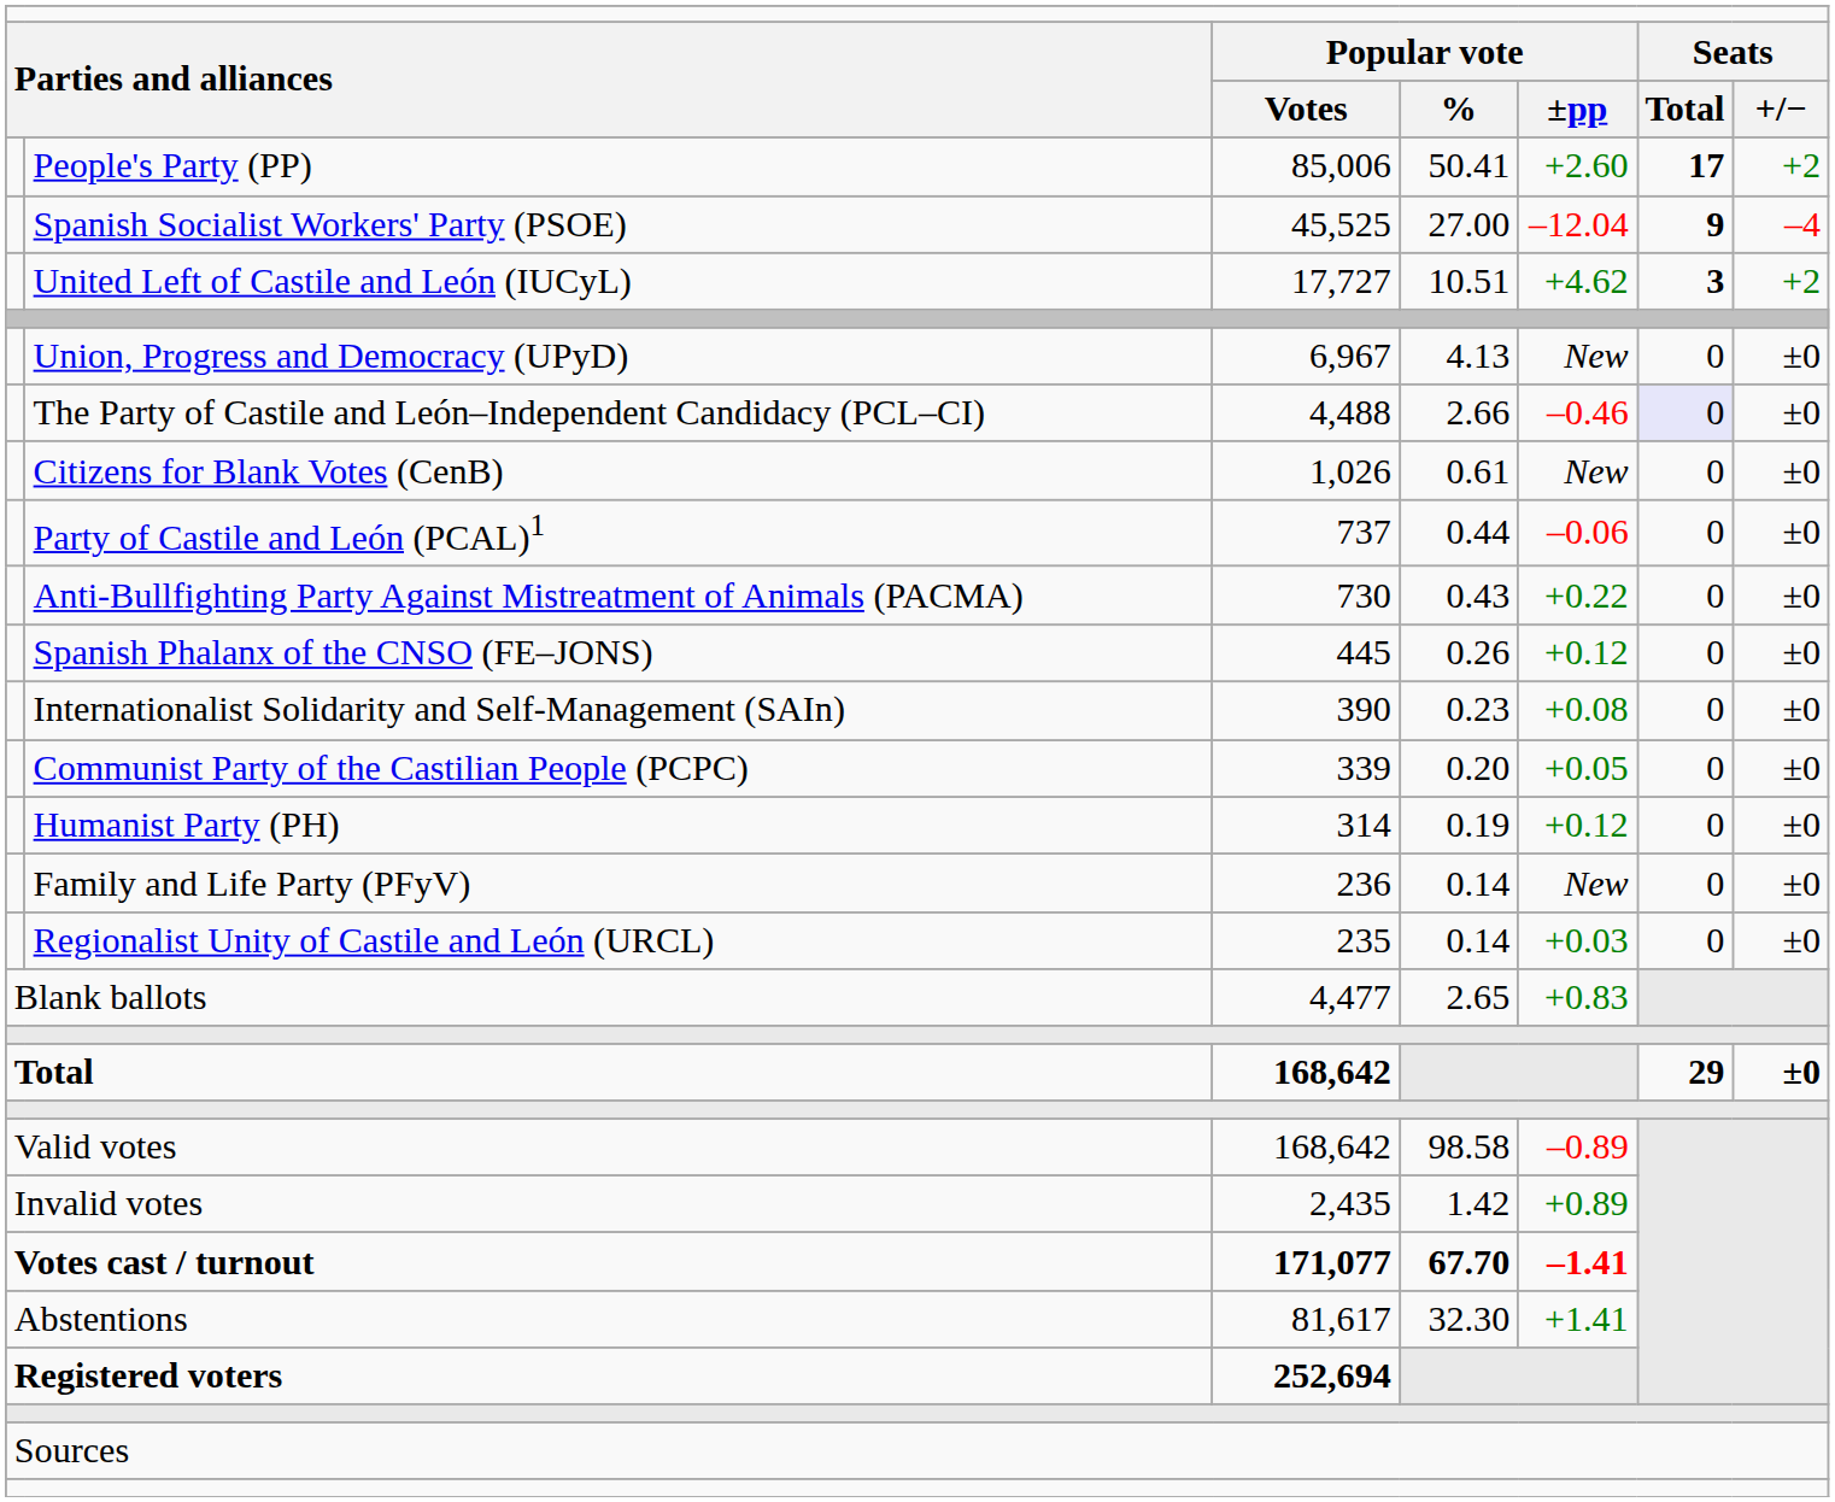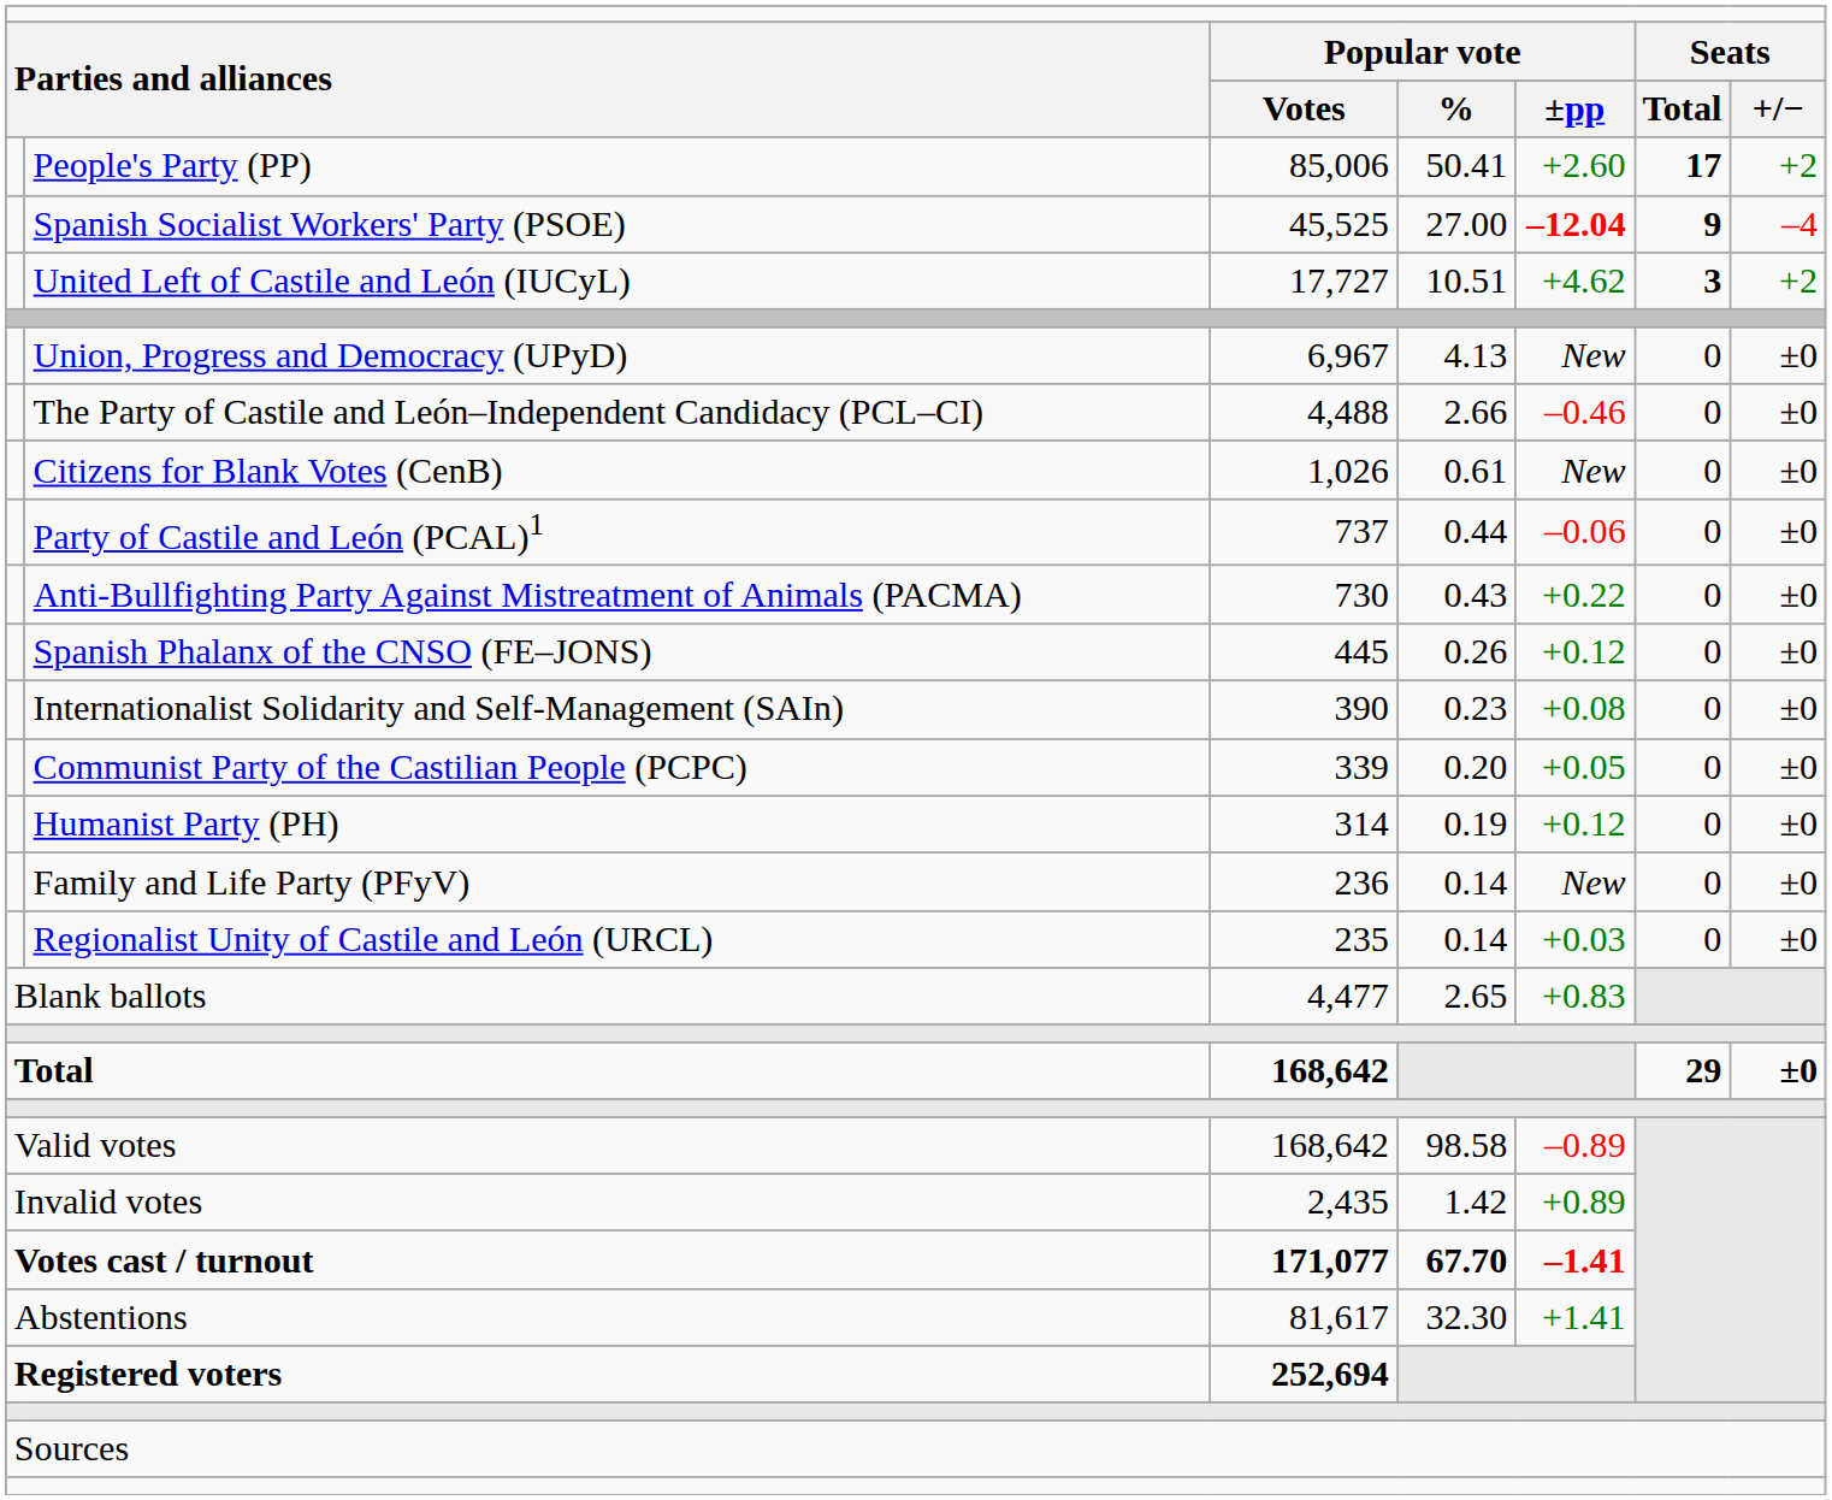Spanish Socialist Workers' Party (PSOE) | column 5: normal -> bold
The Party of Castile and León–Independent Candidacy (PCL–CI) | column 6: lavender background -> no background
